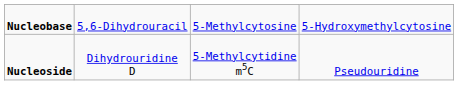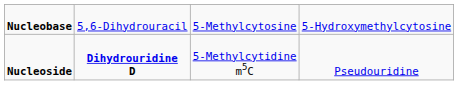Nucleoside | column 2: normal -> bold
